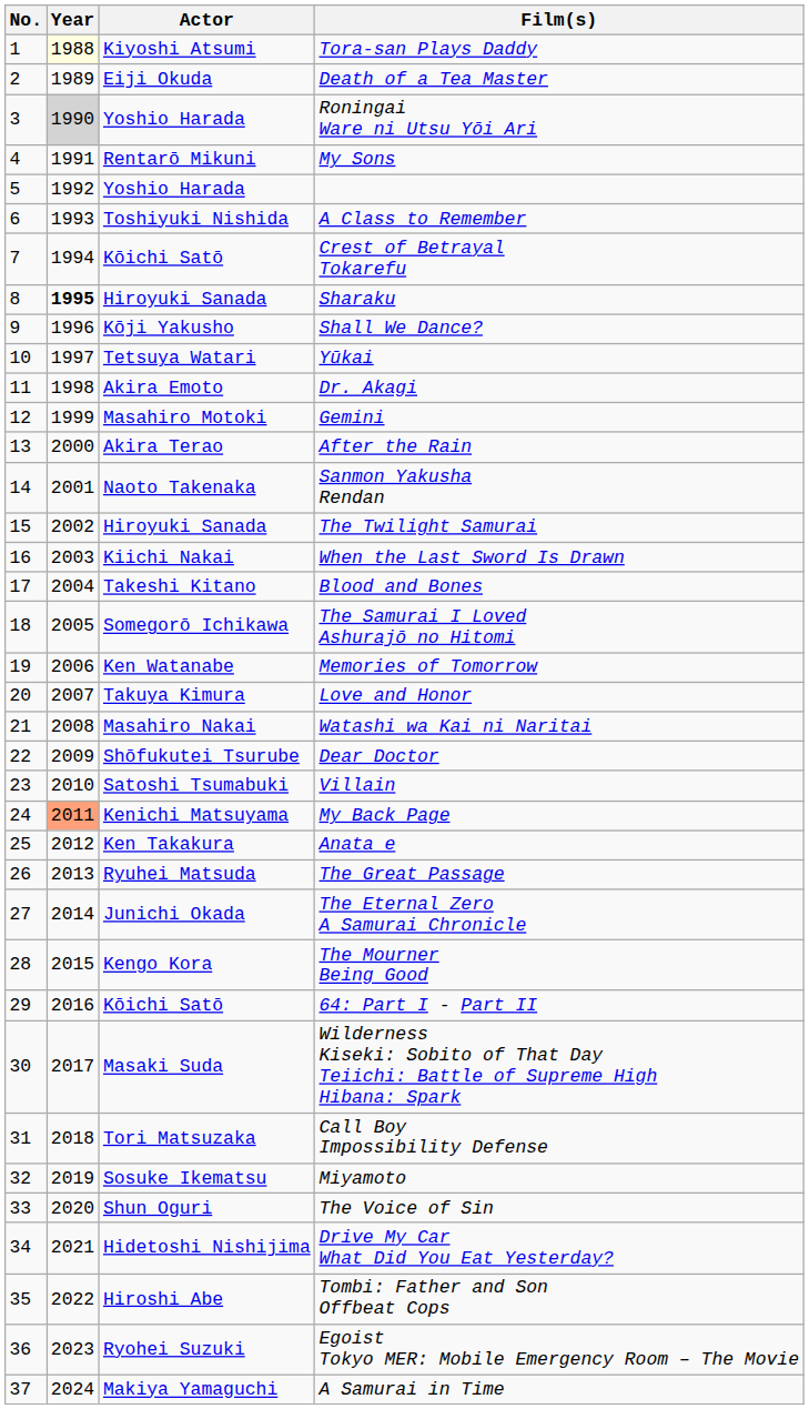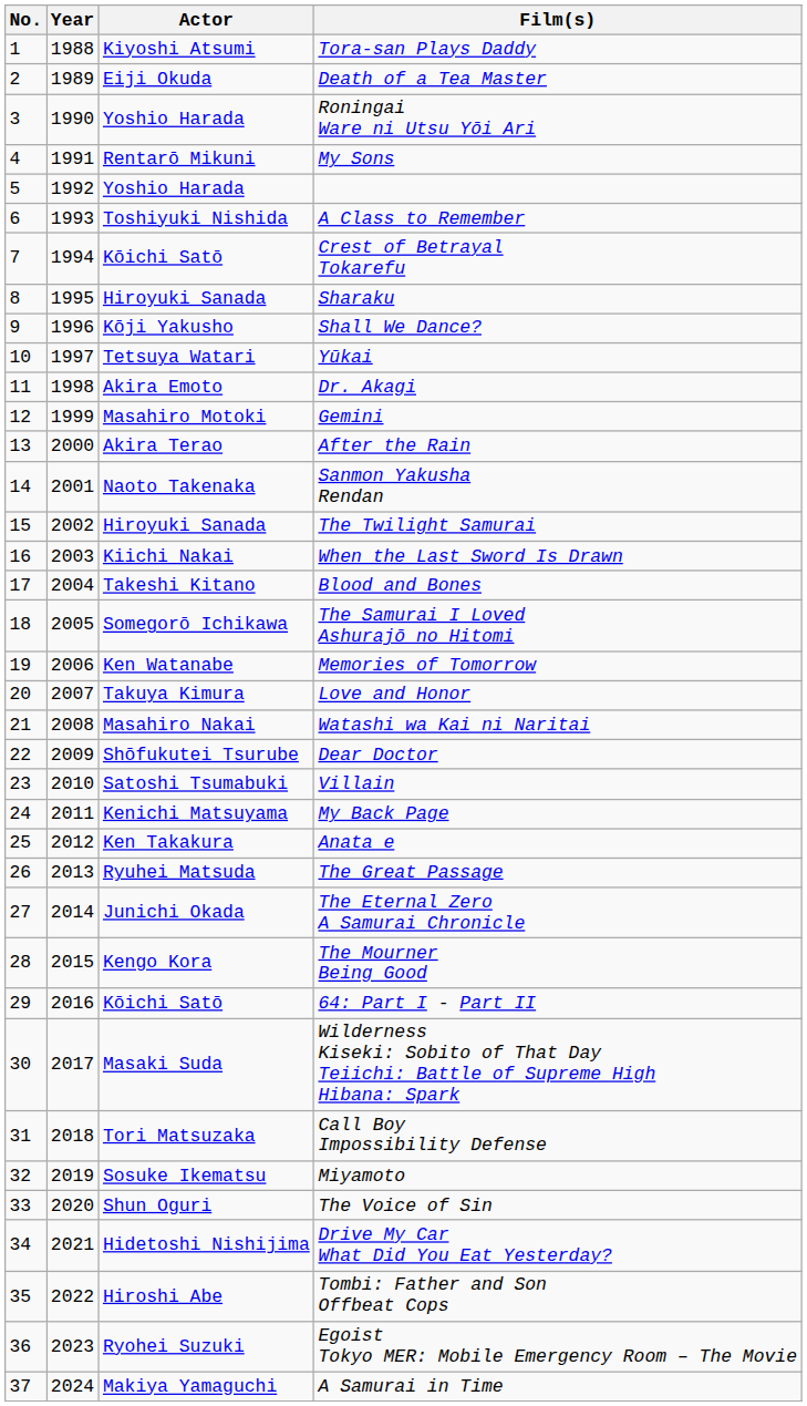Tora-san Plays Daddy | Year: lightyellow background -> no background
Roningai Ware ni Utsu Yōi Ari | Year: lightgrey background -> no background
Sharaku | Year: bold -> normal
My Back Page | Year: lightsalmon background -> no background
